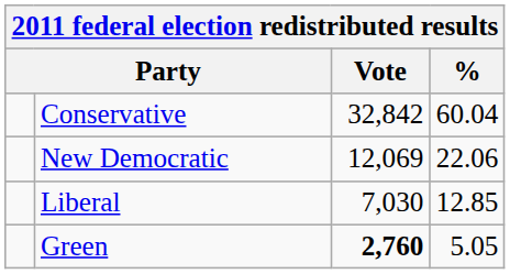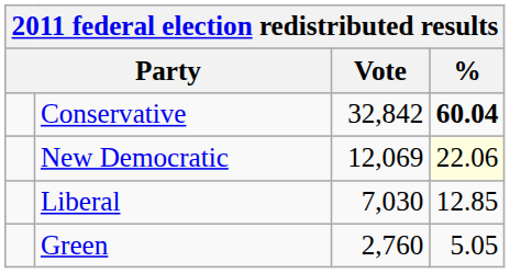Conservative | %: normal -> bold
New Democratic | %: no background -> lightyellow background
Green | Vote: bold -> normal
